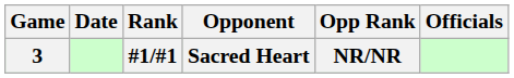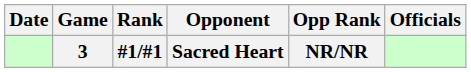columns swapped: Game <-> Date
